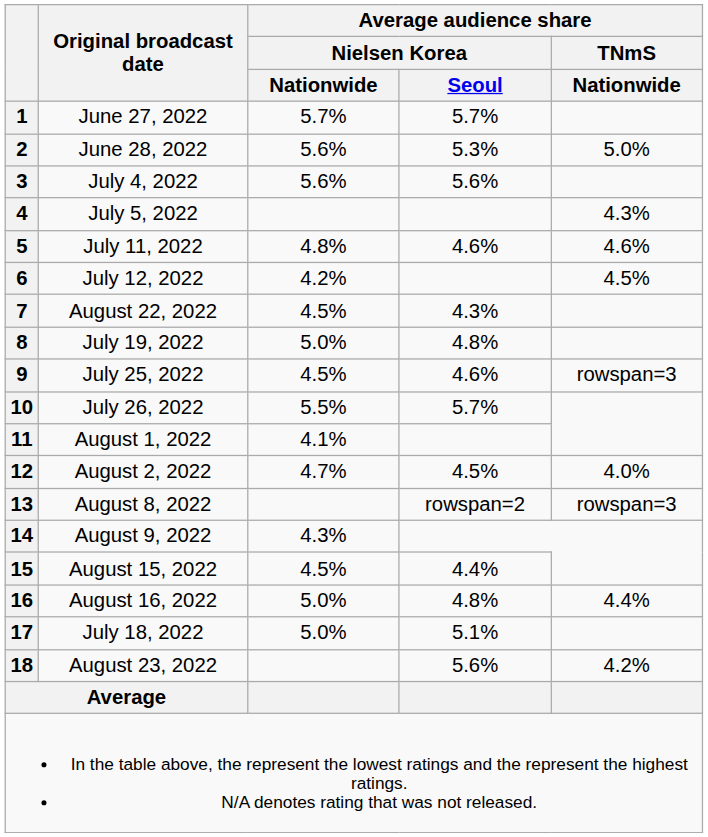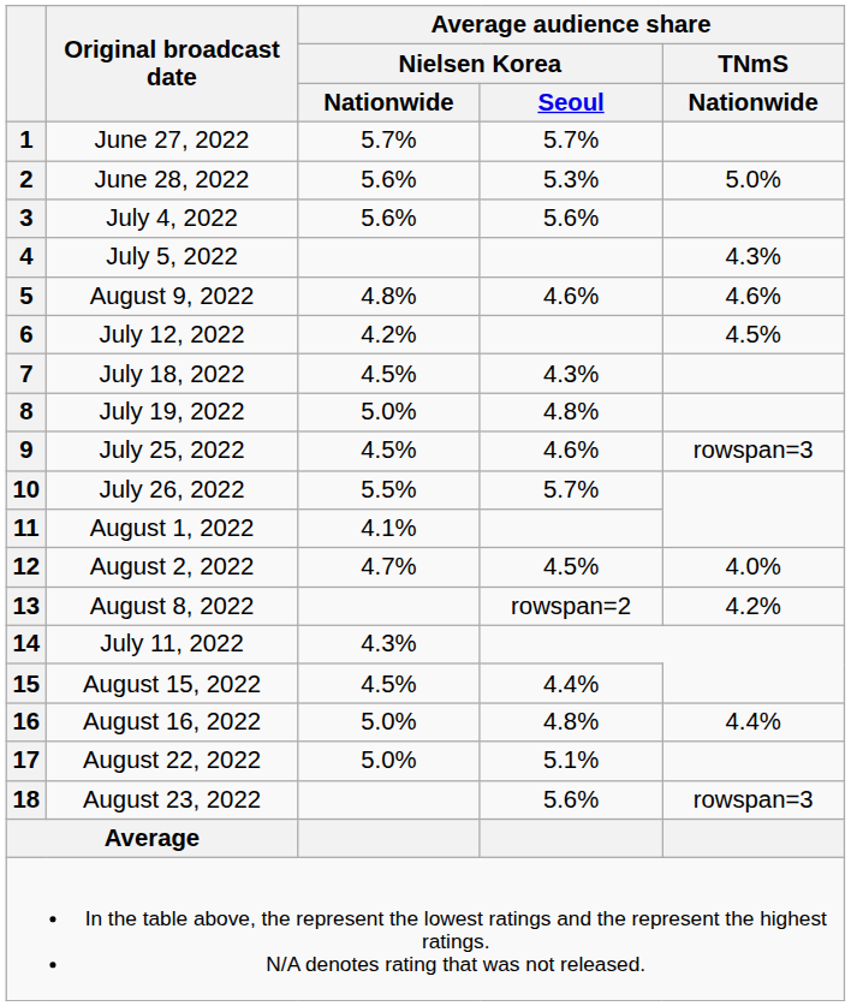5 | Original broadcast date: July 11, 2022 -> August 9, 2022
7 | Original broadcast date: August 22, 2022 -> July 18, 2022
13 | Average audience share / TNmS / Nationwide: rowspan=3 -> 4.2%
14 | Original broadcast date: August 9, 2022 -> July 11, 2022
17 | Original broadcast date: July 18, 2022 -> August 22, 2022
18 | Average audience share / TNmS / Nationwide: 4.2% -> rowspan=3
